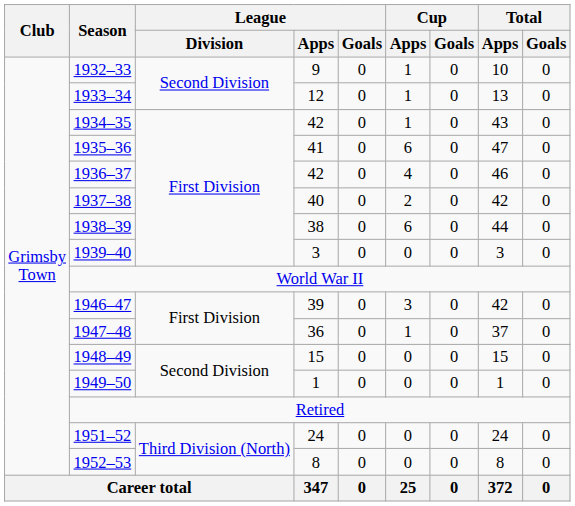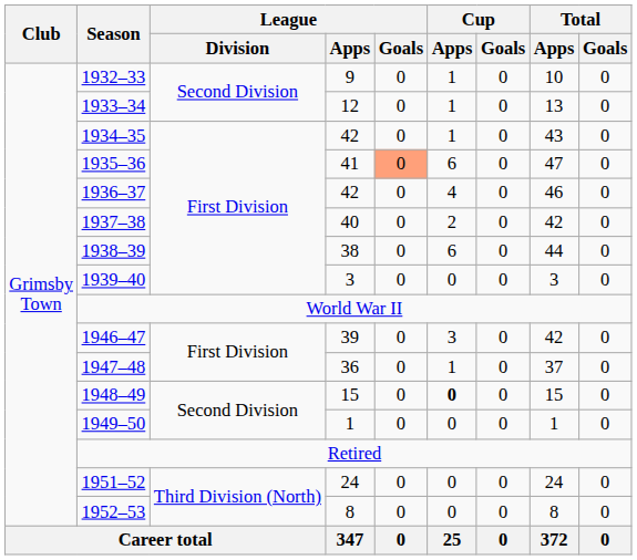1935–36 | League / Goals: no background -> lightsalmon background
1948–49 | Cup / Apps: normal -> bold
